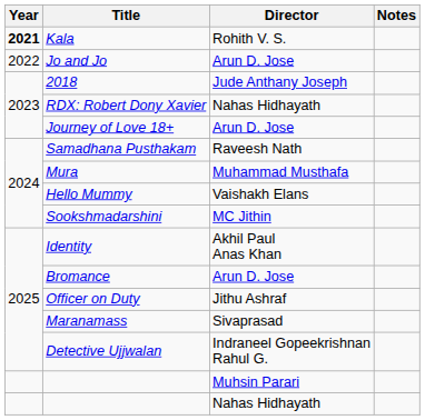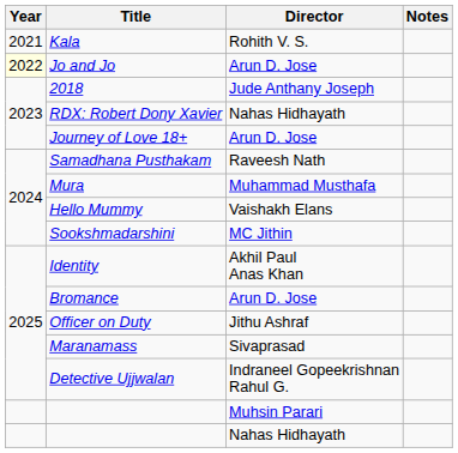Kala | Year: bold -> normal
Jo and Jo | Year: no background -> lightyellow background
